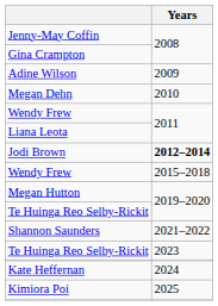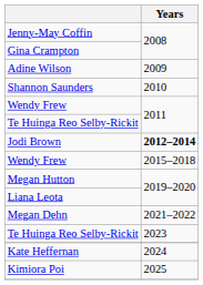row 5 | column 1: Megan Dehn -> Shannon Saunders
row 7 | column 1: Liana Leota -> Te Huinga Reo Selby-Rickit
row 11 | column 1: Te Huinga Reo Selby-Rickit -> Liana Leota
row 12 | column 1: Shannon Saunders -> Megan Dehn
